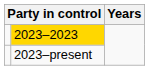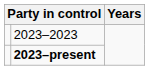2023–2023 | column 2: gold background -> no background
2023–present | column 2: normal -> bold
